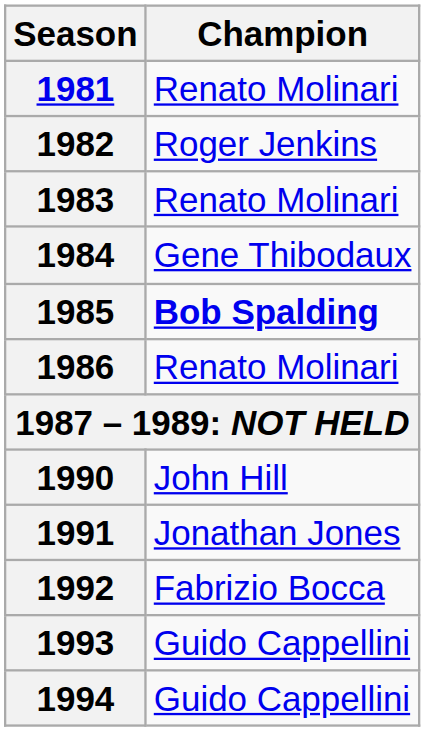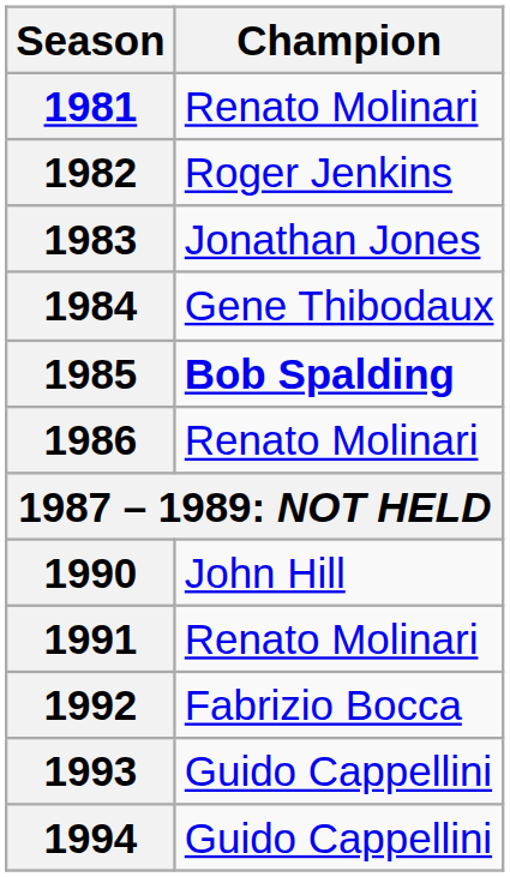1983 | Champion: Renato Molinari -> Jonathan Jones
1991 | Champion: Jonathan Jones -> Renato Molinari
